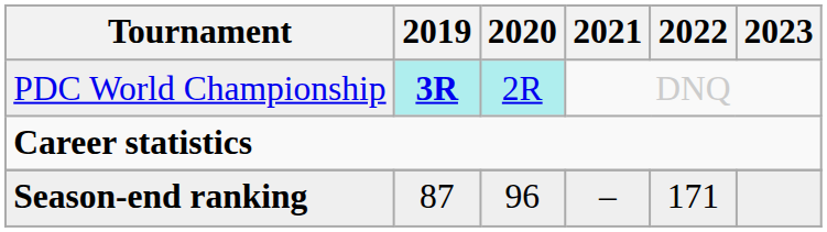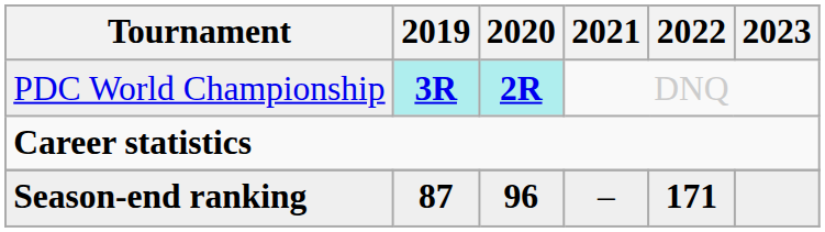PDC World Championship | 2020: normal -> bold
Season-end ranking | 2019: normal -> bold
Season-end ranking | 2020: normal -> bold
Season-end ranking | 2022: normal -> bold
